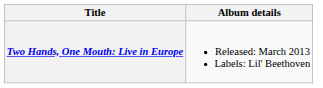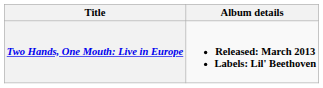Two Hands, One Mouth: Live in Europe | Album details: normal -> bold
